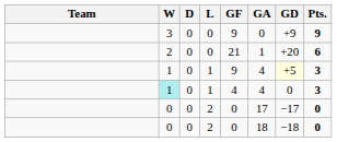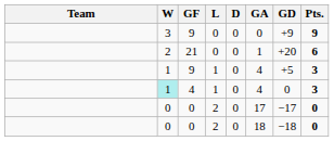columns swapped: D <-> GF
row 4 | GD: lightyellow background -> no background
